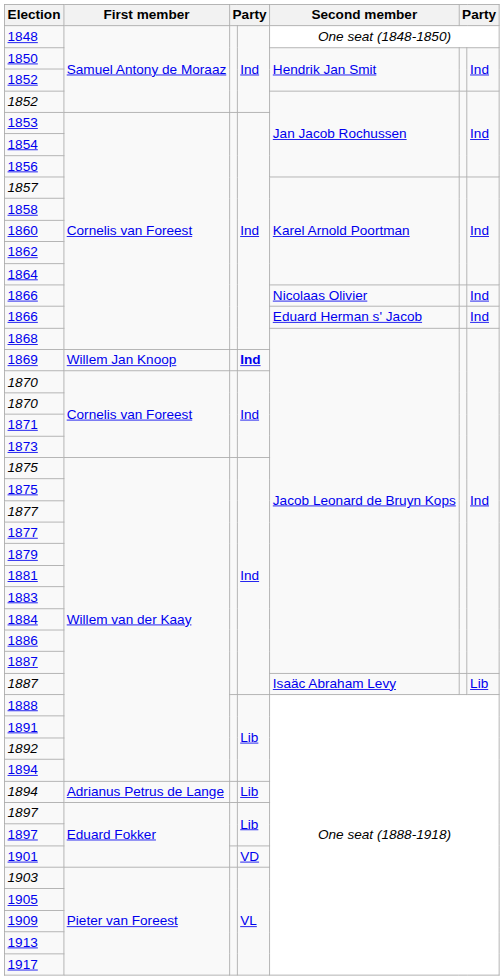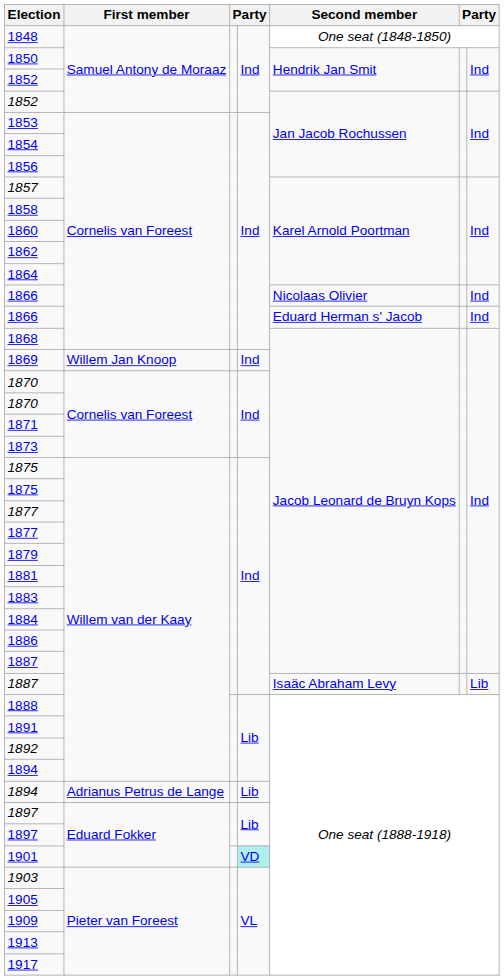1869 | column 4: bold -> normal
1901 | column 4: no background -> paleturquoise background
